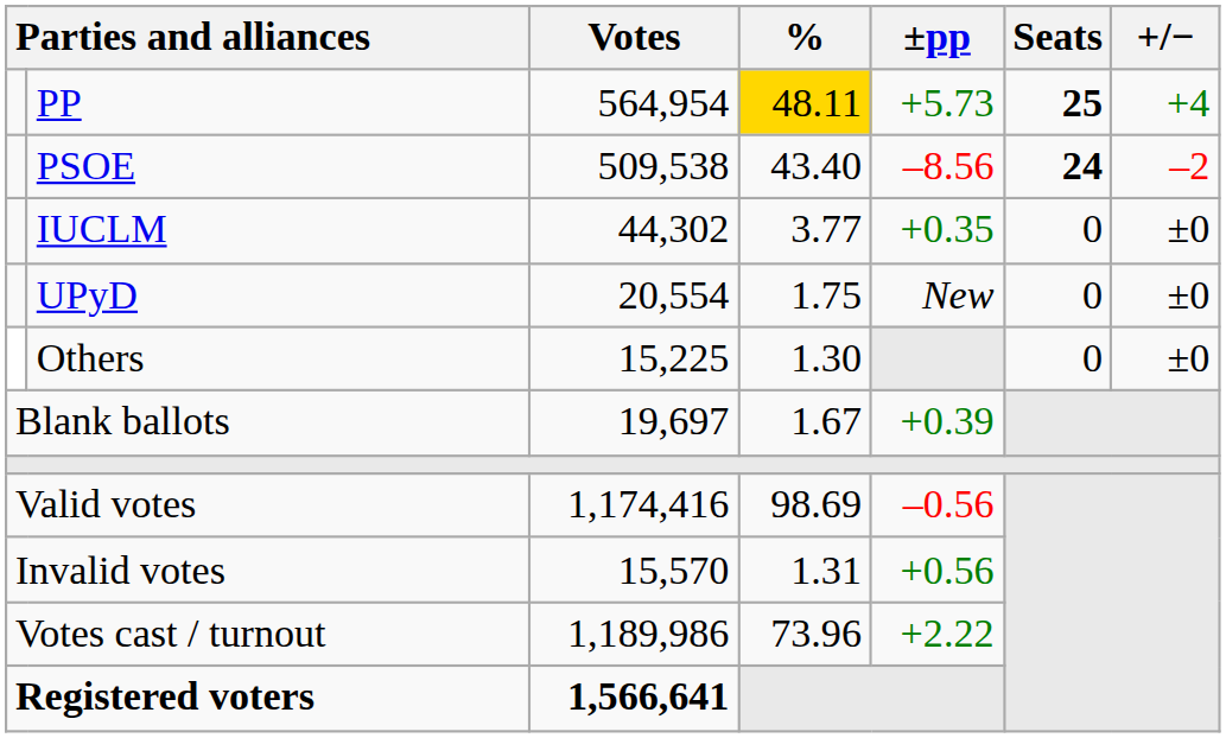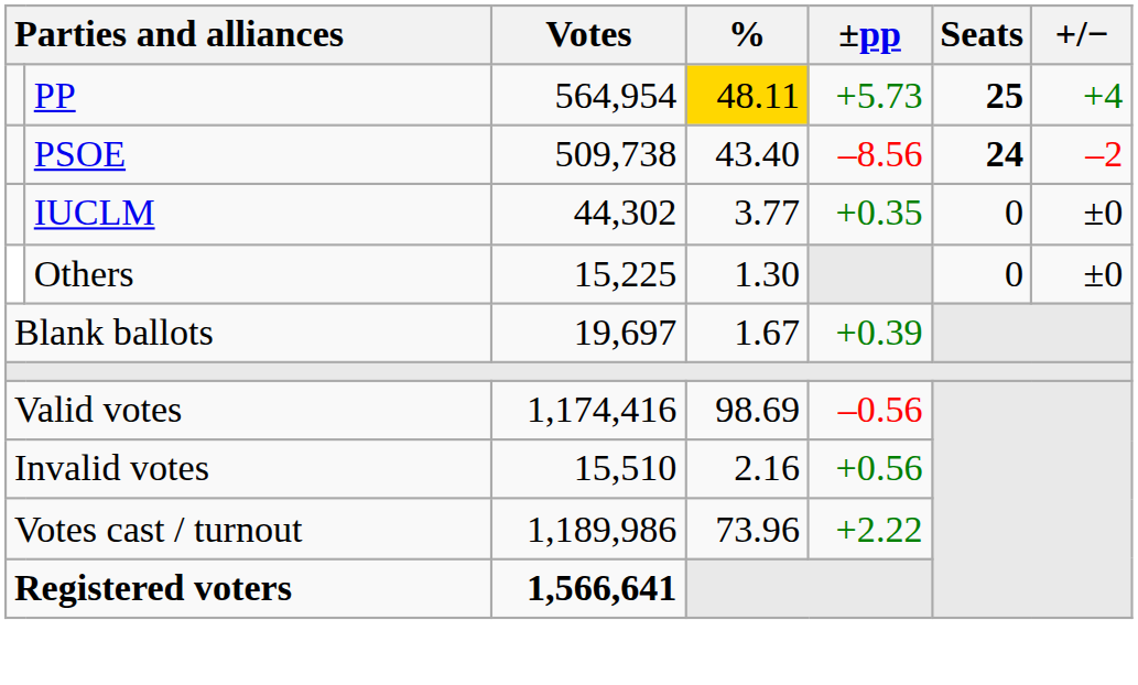PSOE | Votes: 509,538 -> 509,738
- row: UPyD | 20,554 | 1.75 | New | 0 | ±0
Invalid votes | Votes: 15,570 -> 15,510
Invalid votes | %: 1.31 -> 2.16
